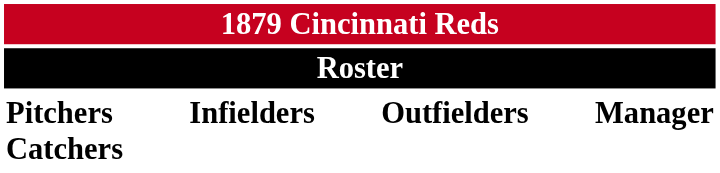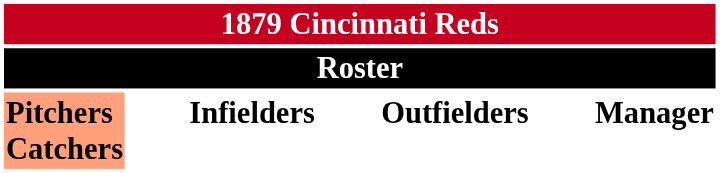Pitchers Catchers | column 1: no background -> lightsalmon background
